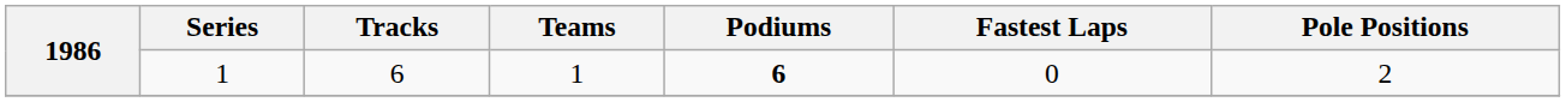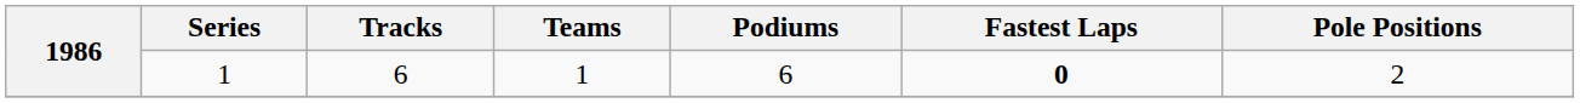row 2 | Podiums: bold -> normal
row 2 | Fastest Laps: normal -> bold
